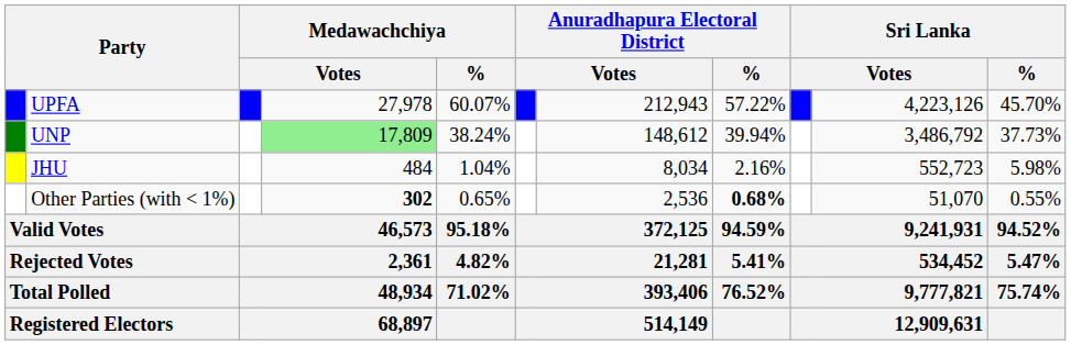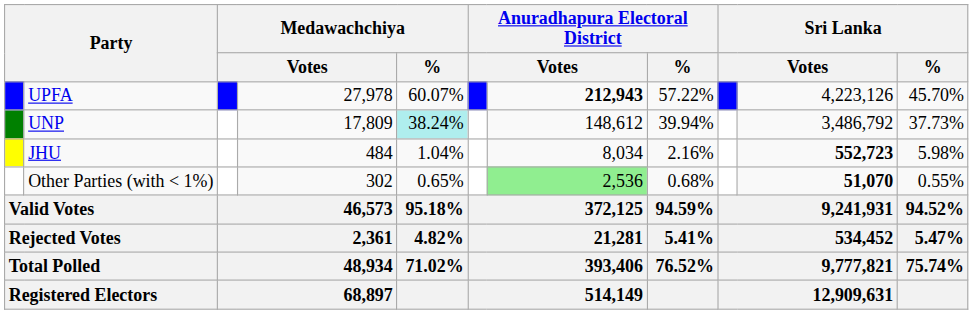UPFA | column 7: normal -> bold
UNP | column 4: lightgreen background -> no background
UNP | Medawachchiya / %: no background -> paleturquoise background
JHU | column 10: normal -> bold
Other Parties (with < 1%) | column 4: bold -> normal
Other Parties (with < 1%) | column 7: no background -> lightgreen background
Other Parties (with < 1%) | Anuradhapura Electoral District / %: bold -> normal
Other Parties (with < 1%) | column 10: normal -> bold
